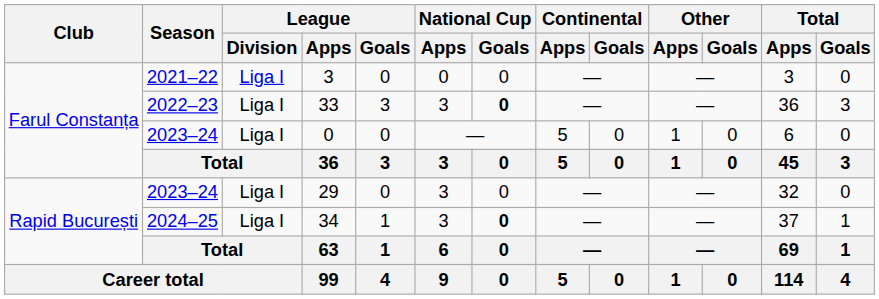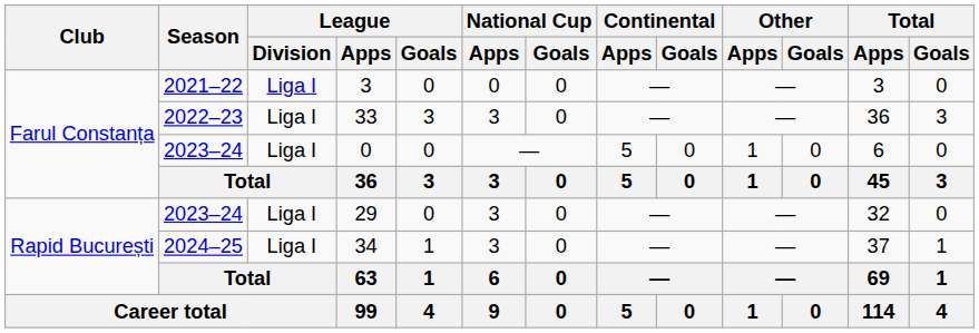33 | National Cup / Goals: bold -> normal
34 | National Cup / Goals: bold -> normal
